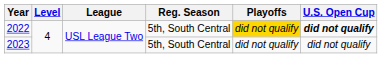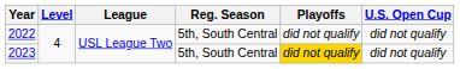2022 | Playoffs: gold background -> no background
2022 | U.S. Open Cup: bold -> normal
2023 | Playoffs: no background -> gold background
